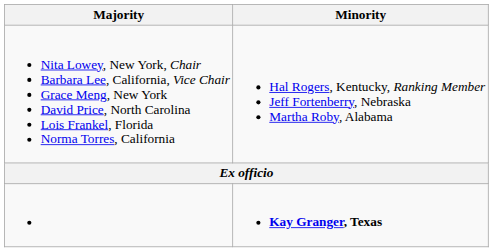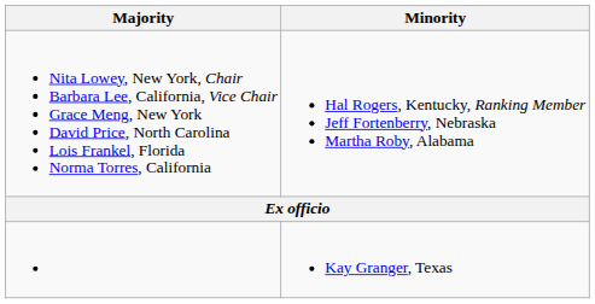row 4 | Minority: bold -> normal
